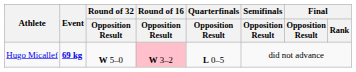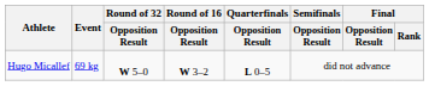Hugo Micallef | Event: bold -> normal
Hugo Micallef | Round of 16 / Opposition Result: pink background -> no background
